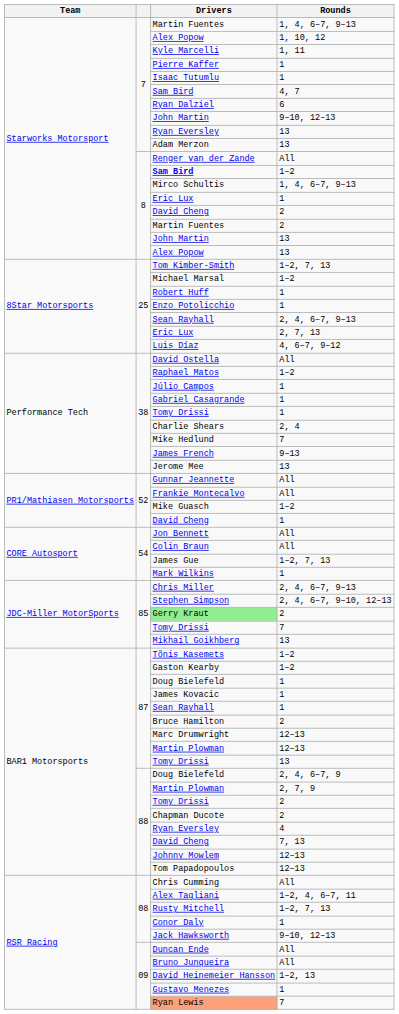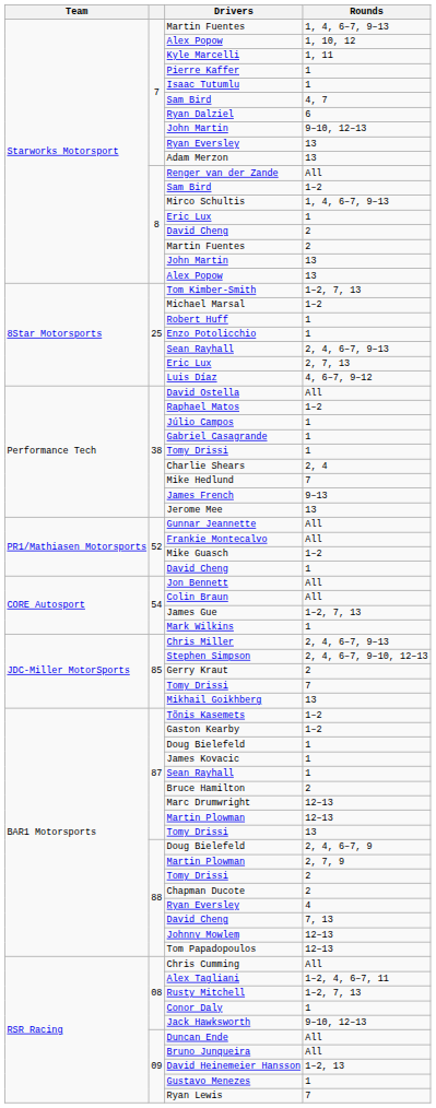Sam Bird / 1–2 | Drivers: bold -> normal
Gerry Kraut | Drivers: lightgreen background -> no background
Ryan Lewis | Drivers: lightsalmon background -> no background
